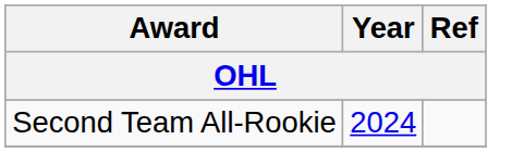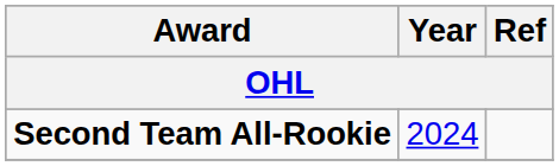row 3 | Award: normal -> bold
